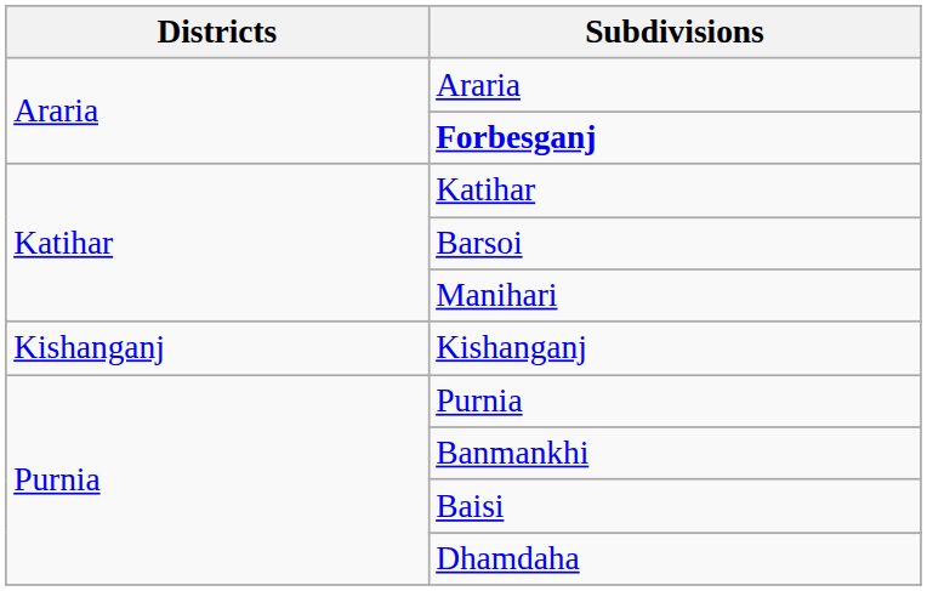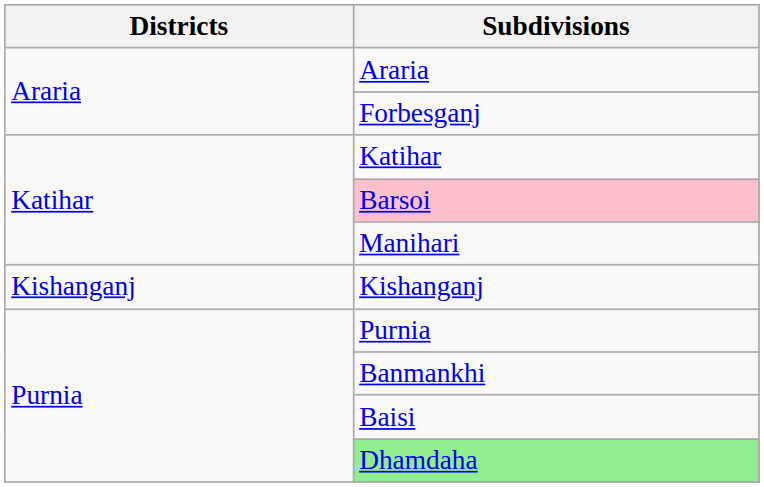Forbesganj | Subdivisions: bold -> normal
Barsoi | Subdivisions: no background -> pink background
Dhamdaha | Subdivisions: no background -> lightgreen background
